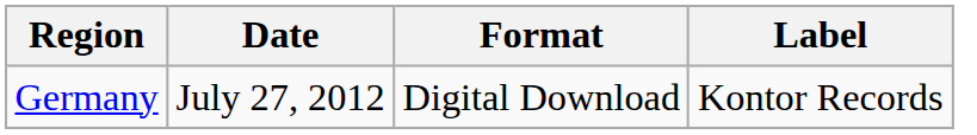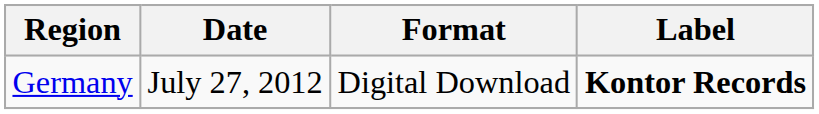Germany | Label: normal -> bold
